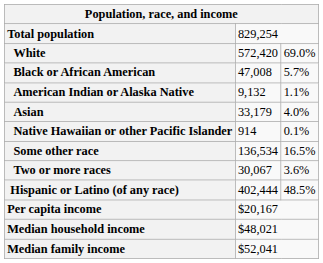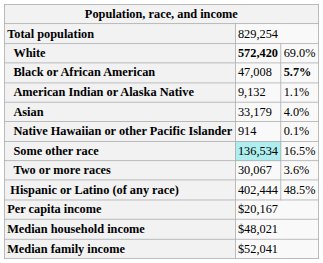White | column 2: normal -> bold
Black or African American | column 3: normal -> bold
Some other race | column 2: no background -> paleturquoise background
